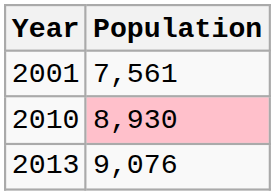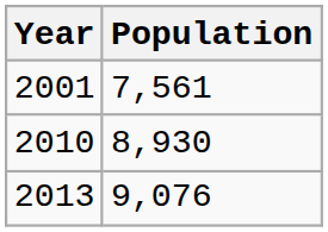2010 | Population: pink background -> no background
